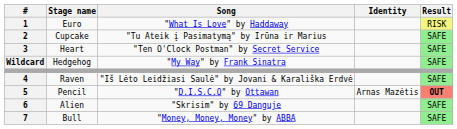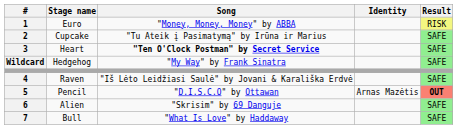Euro | Song: "What Is Love" by Haddaway -> "Money, Money, Money" by ABBA
Heart | Song: normal -> bold
Bull | Song: "Money, Money, Money" by ABBA -> "What Is Love" by Haddaway
